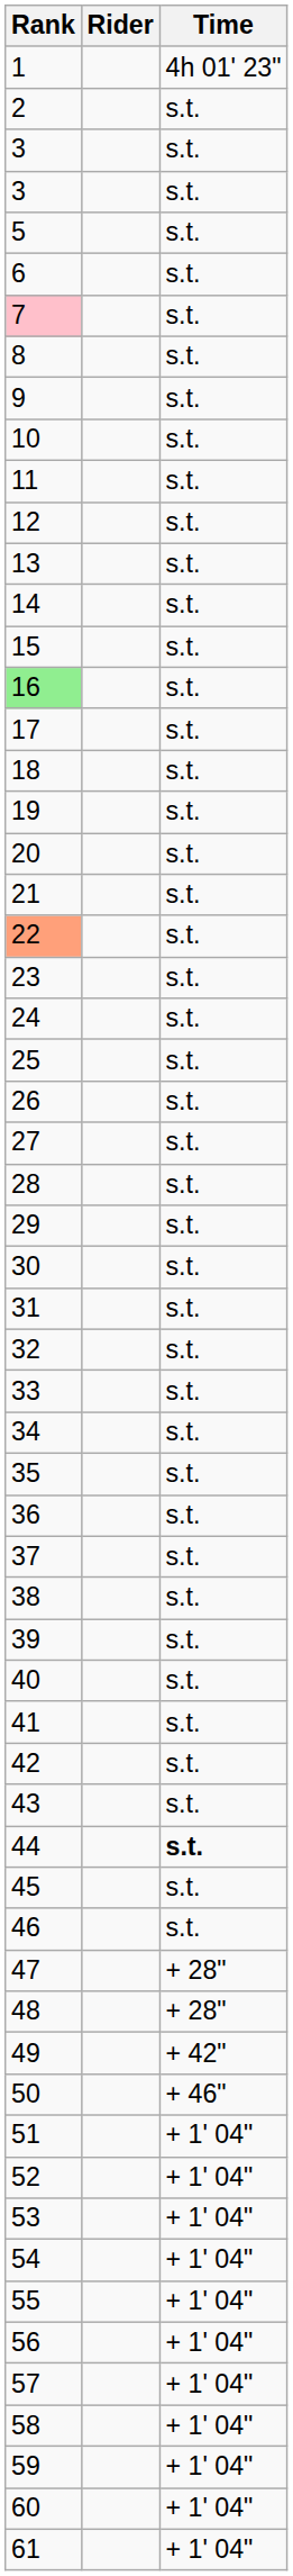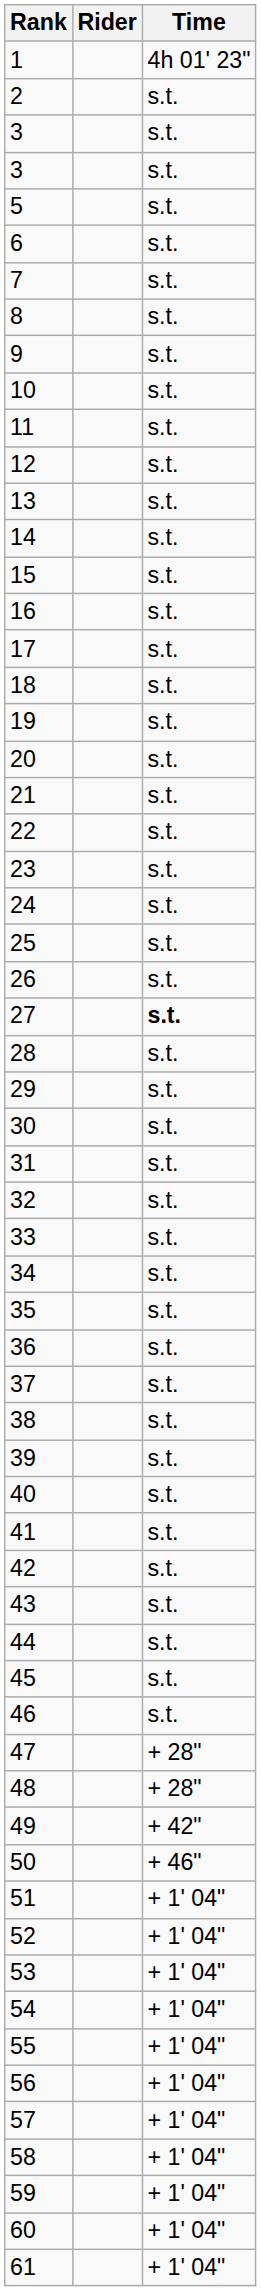7 | Rank: pink background -> no background
16 | Rank: lightgreen background -> no background
22 | Rank: lightsalmon background -> no background
27 | Time: normal -> bold
44 | Time: bold -> normal
